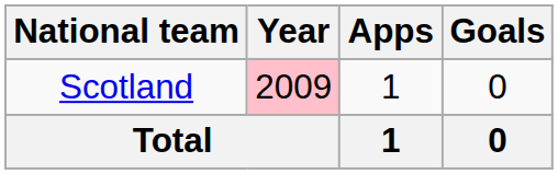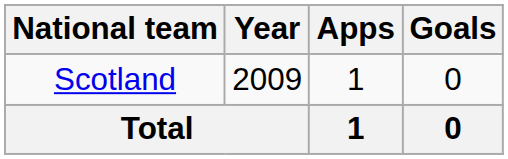Scotland | Year: pink background -> no background
